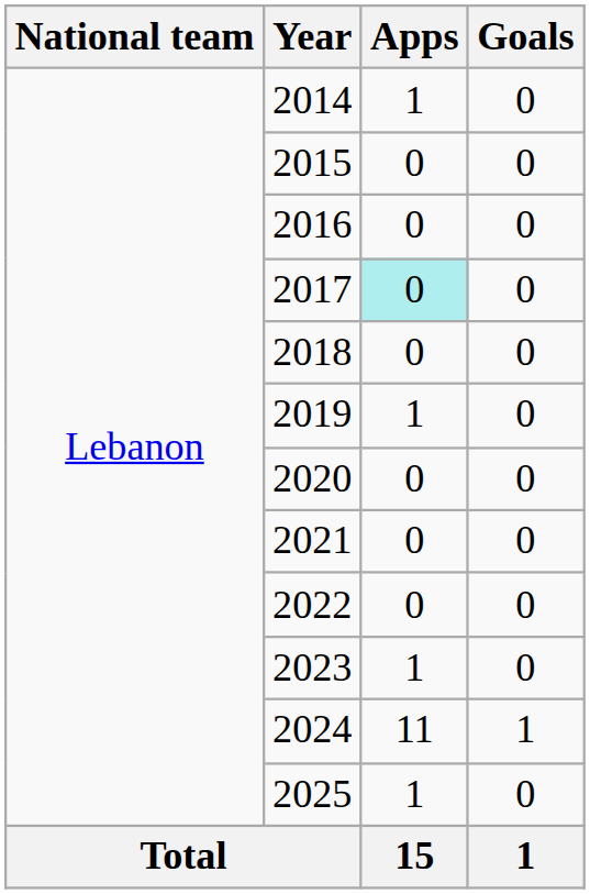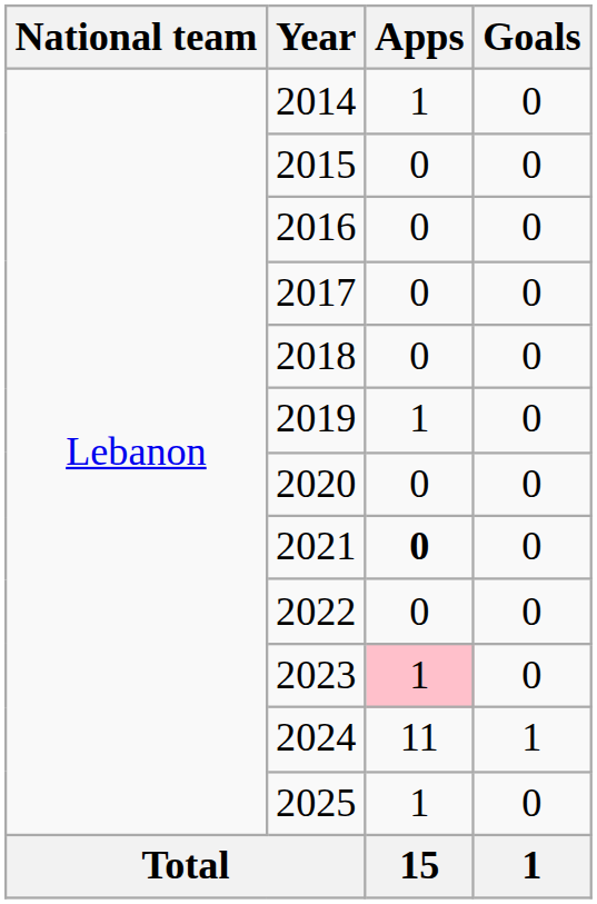2017 | Apps: paleturquoise background -> no background
2021 | Apps: normal -> bold
2023 | Apps: no background -> pink background
